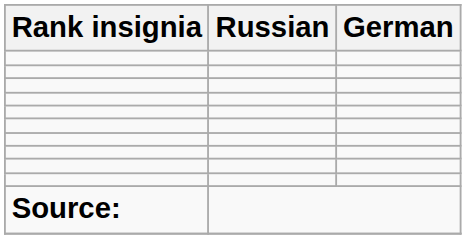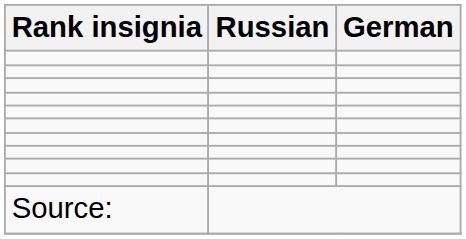Source: | Rank insignia: bold -> normal
